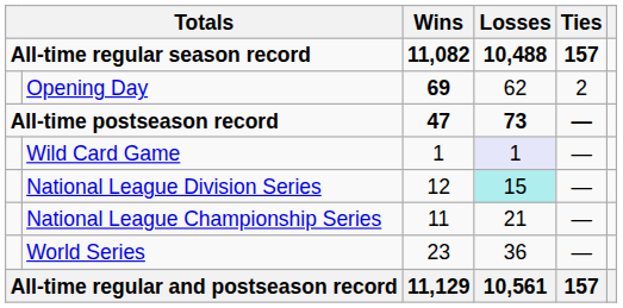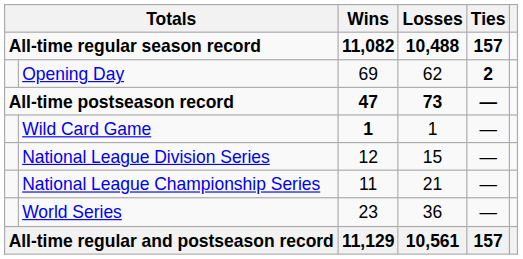Opening Day | Wins: bold -> normal
Opening Day | Ties: normal -> bold
Wild Card Game | Wins: normal -> bold
Wild Card Game | Losses: lavender background -> no background
National League Division Series | Losses: paleturquoise background -> no background
